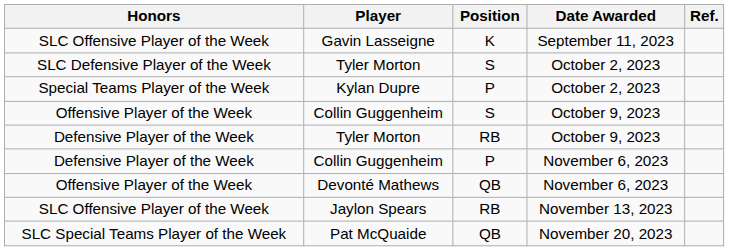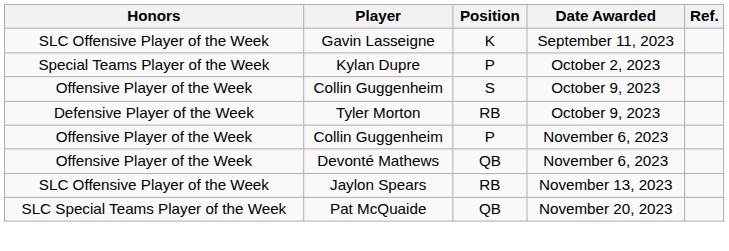- row: SLC Defensive Player of the Week | Tyler Morton | S | October 2, 2023
Collin Guggenheim / November 6, 2023 | Honors: Defensive Player of the Week -> Offensive Player of the Week
